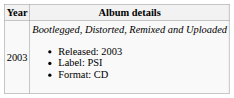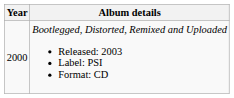row 2 | Year: 2003 -> 2000
